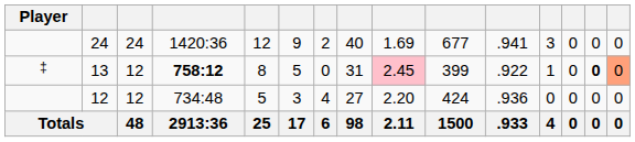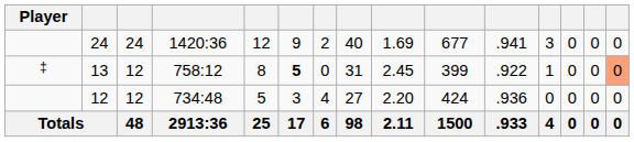13 | column 4: bold -> normal
13 | column 6: normal -> bold
13 | column 9: pink background -> no background
13 | column 14: bold -> normal
